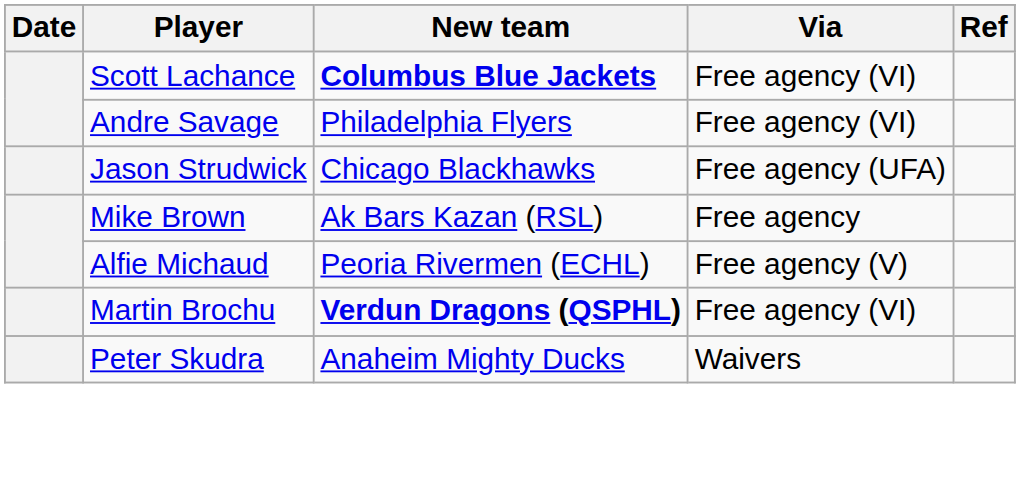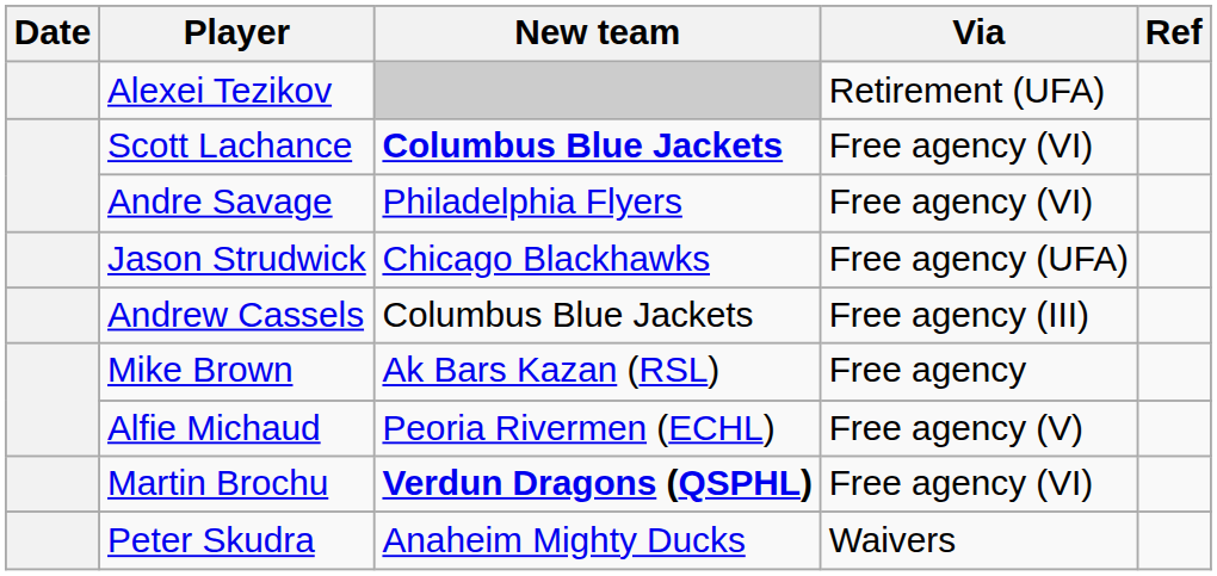+ row: Alexei Tezikov | Retirement (UFA)
+ row: Andrew Cassels | Columbus Blue Jackets | Free agency (III)
